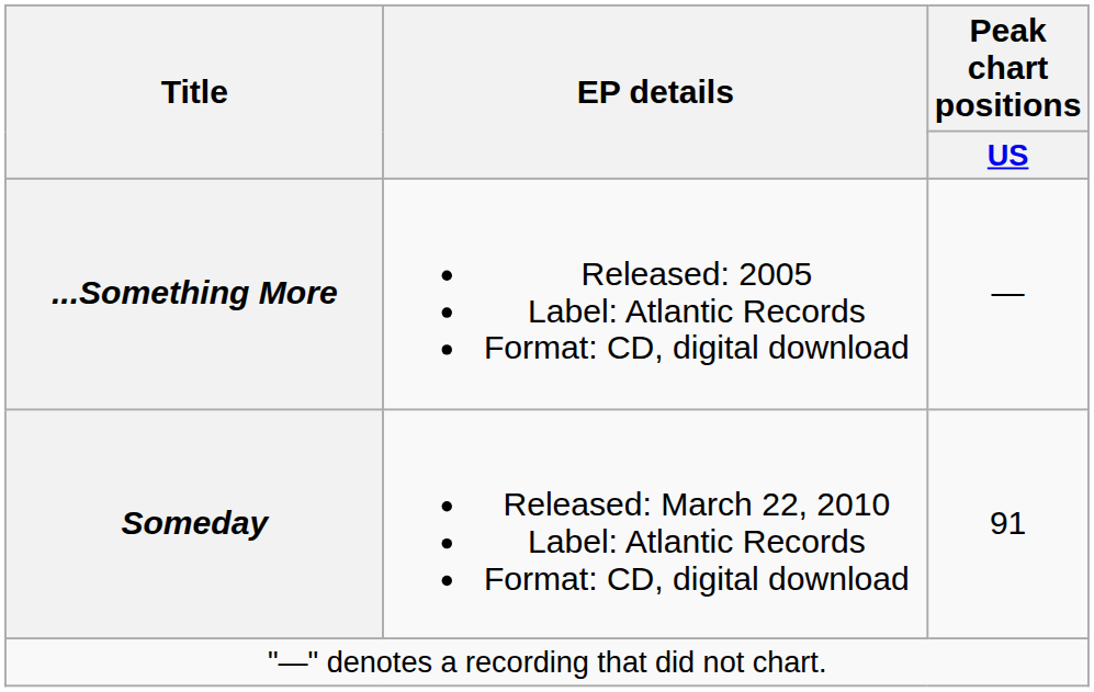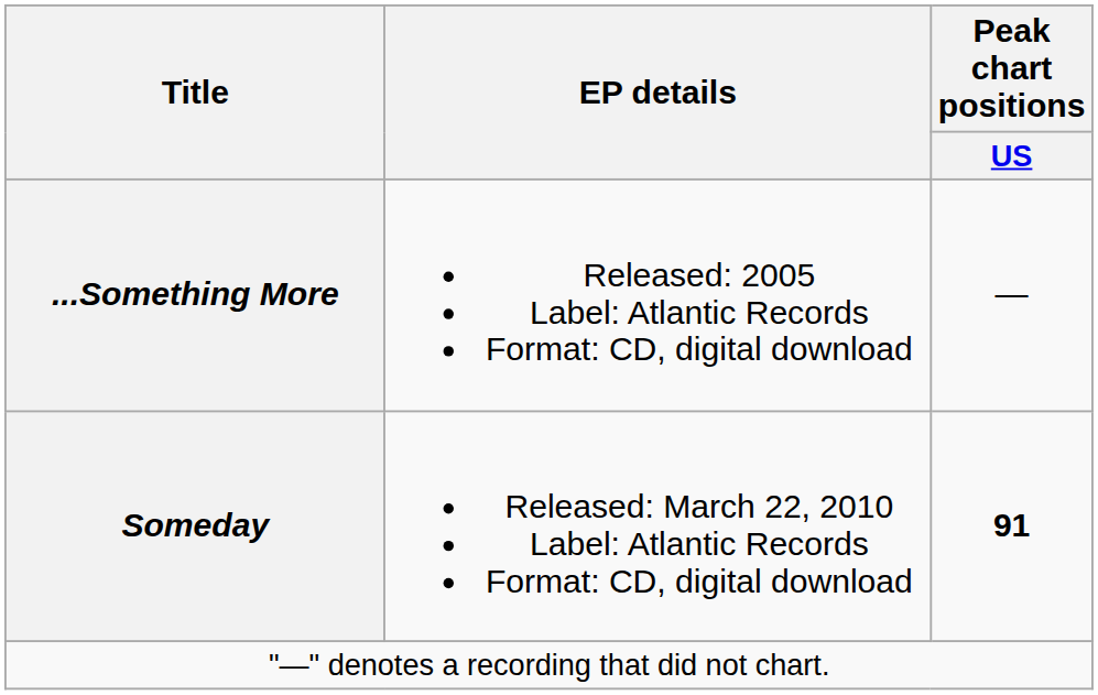Someday | Peak chart positions / US: normal -> bold
